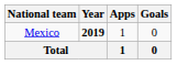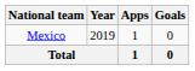Mexico | Year: bold -> normal
